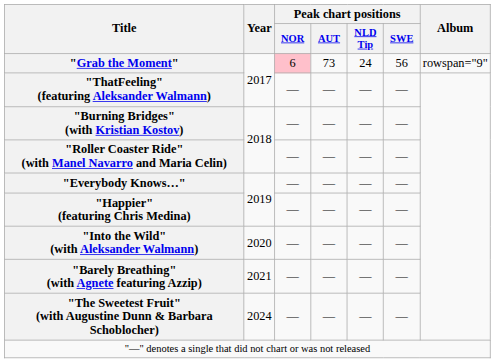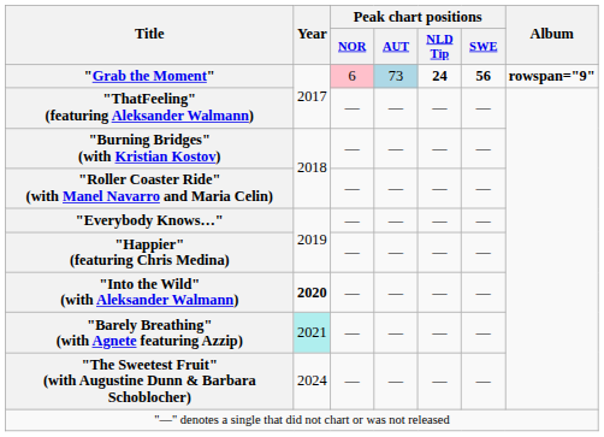"Grab the Moment" | Peak chart positions / AUT: no background -> lightblue background
"Grab the Moment" | Peak chart positions / NLD Tip: normal -> bold
"Grab the Moment" | Peak chart positions / SWE: normal -> bold
"Grab the Moment" | Album: normal -> bold
"Into the Wild" (with Aleksander Walmann) | Year: normal -> bold
"Barely Breathing" (with Agnete featuring Azzip) | Year: no background -> paleturquoise background
